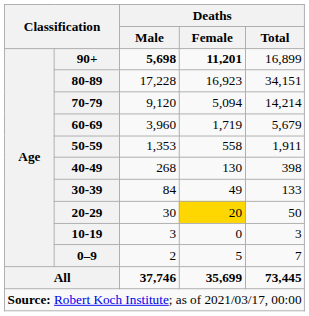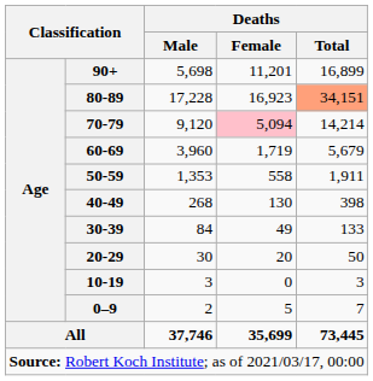90+ | Deaths / Male: bold -> normal
90+ | Deaths / Female: bold -> normal
80-89 | Deaths / Total: no background -> lightsalmon background
70-79 | Deaths / Female: no background -> pink background
20-29 | Deaths / Female: gold background -> no background
